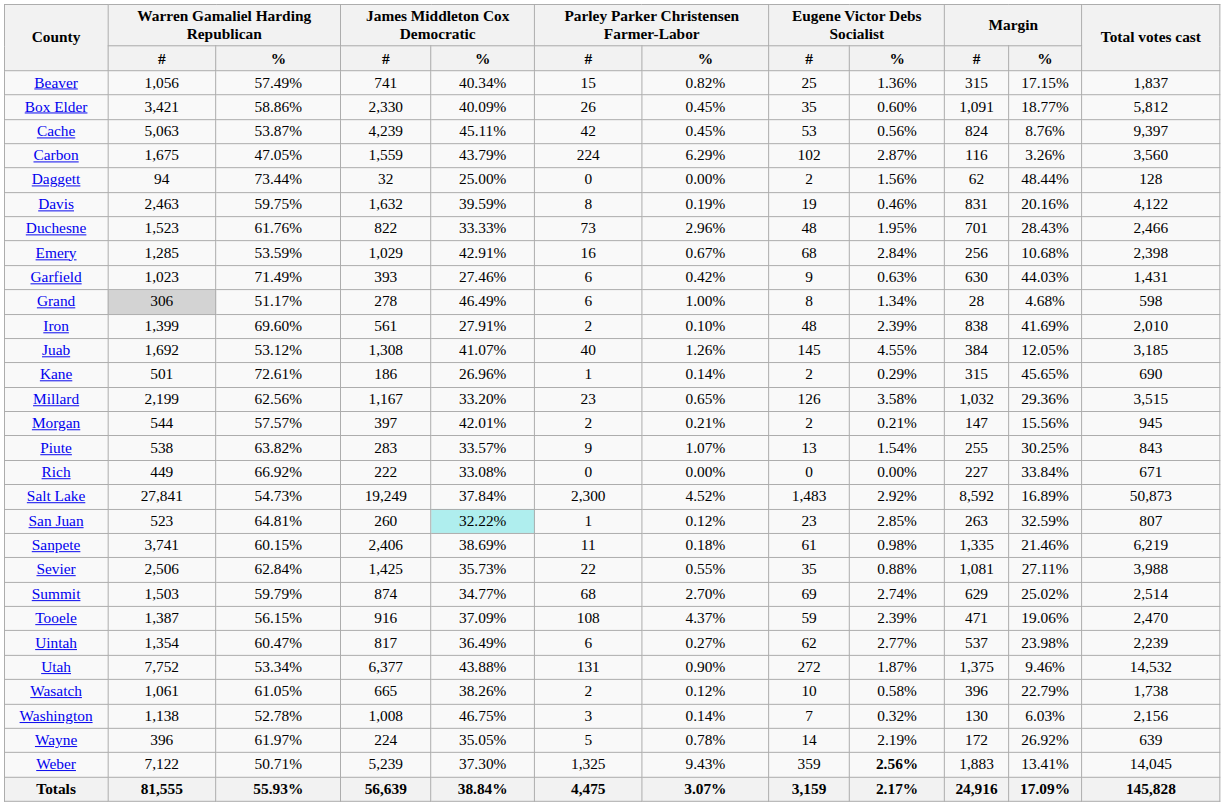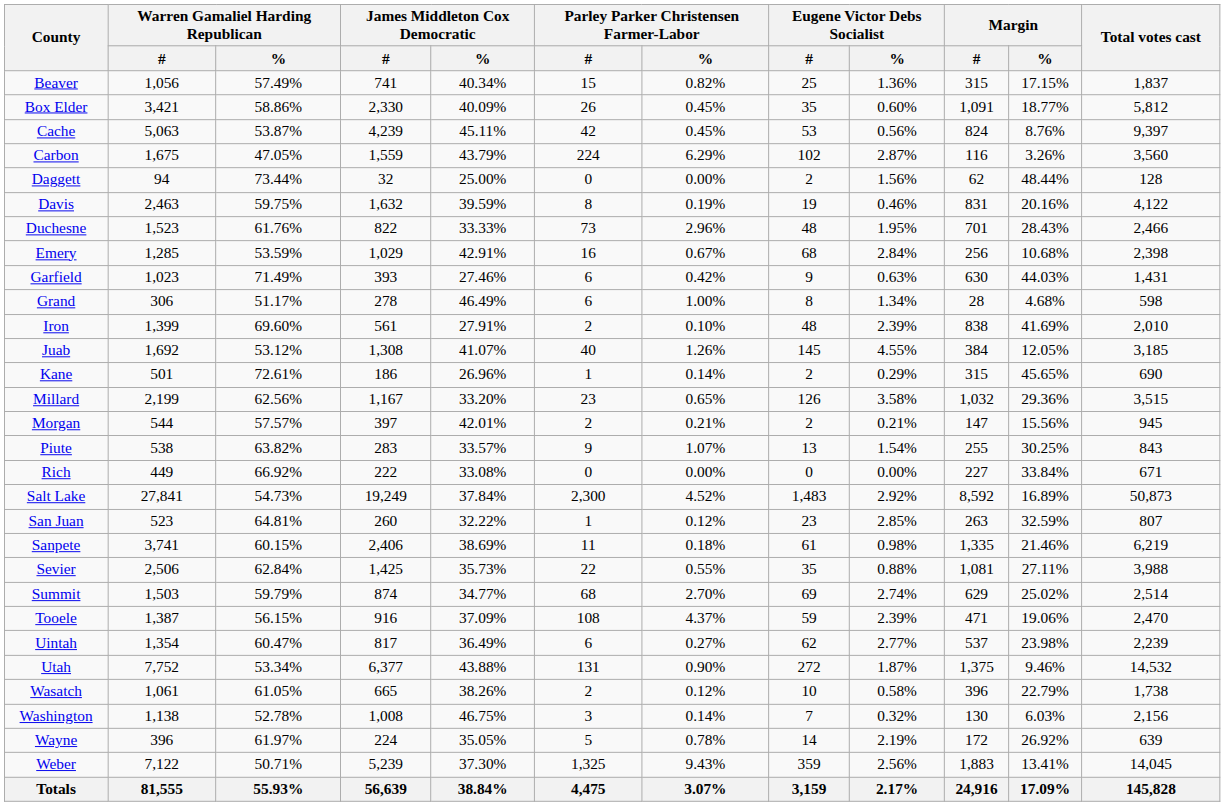Grand | Warren Gamaliel Harding Republican / #: lightgrey background -> no background
San Juan | James Middleton Cox Democratic / %: paleturquoise background -> no background
Weber | Eugene Victor Debs Socialist / %: bold -> normal
